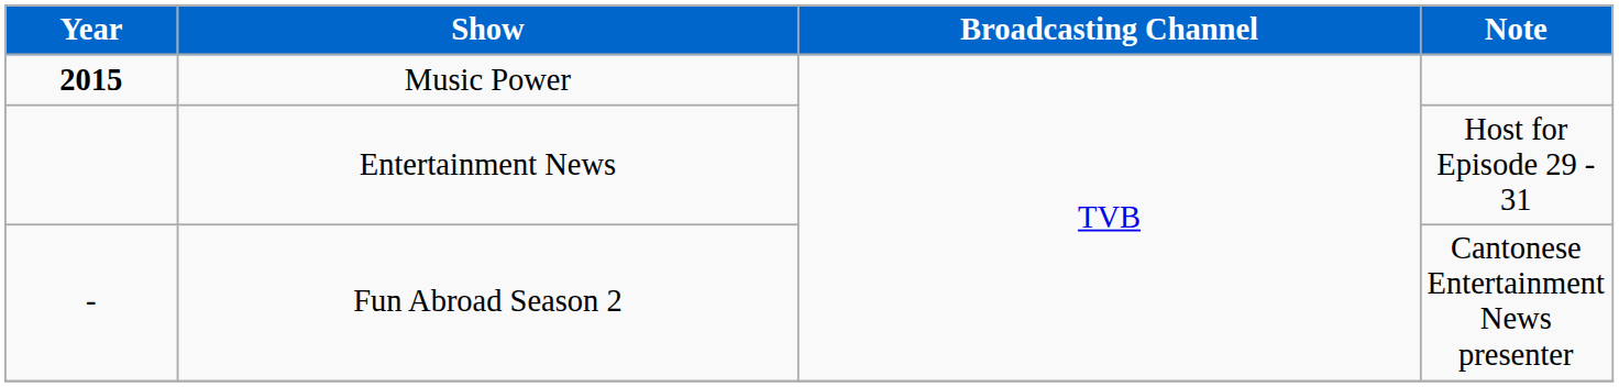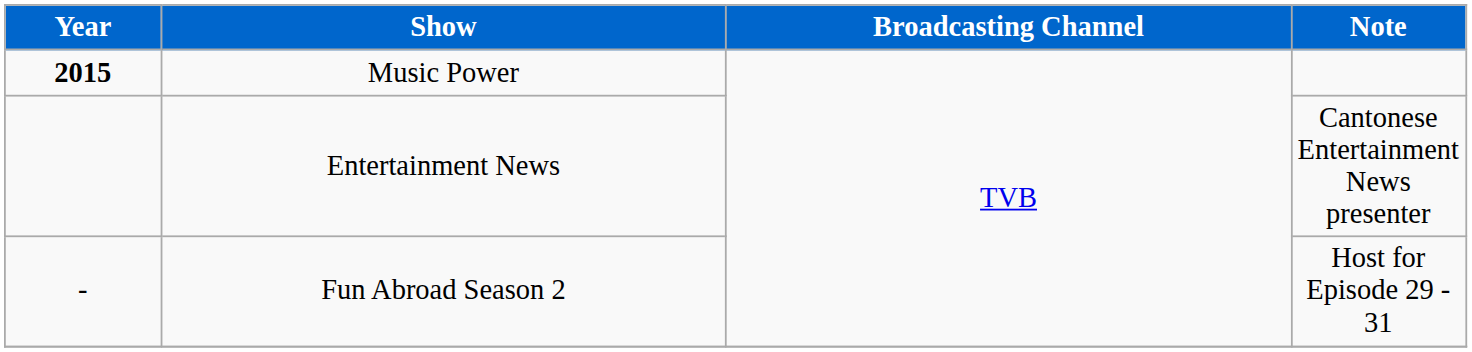Entertainment News | Note: Host for Episode 29 - 31 -> Cantonese Entertainment News presenter
Fun Abroad Season 2 | Note: Cantonese Entertainment News presenter -> Host for Episode 29 - 31
